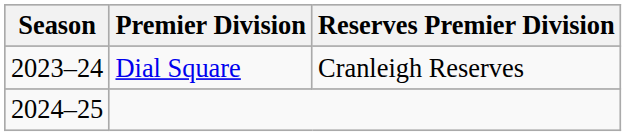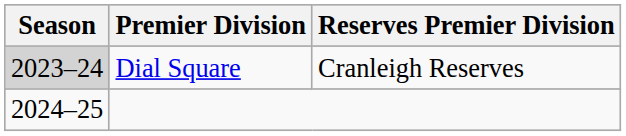Dial Square | Season: no background -> lightgrey background
